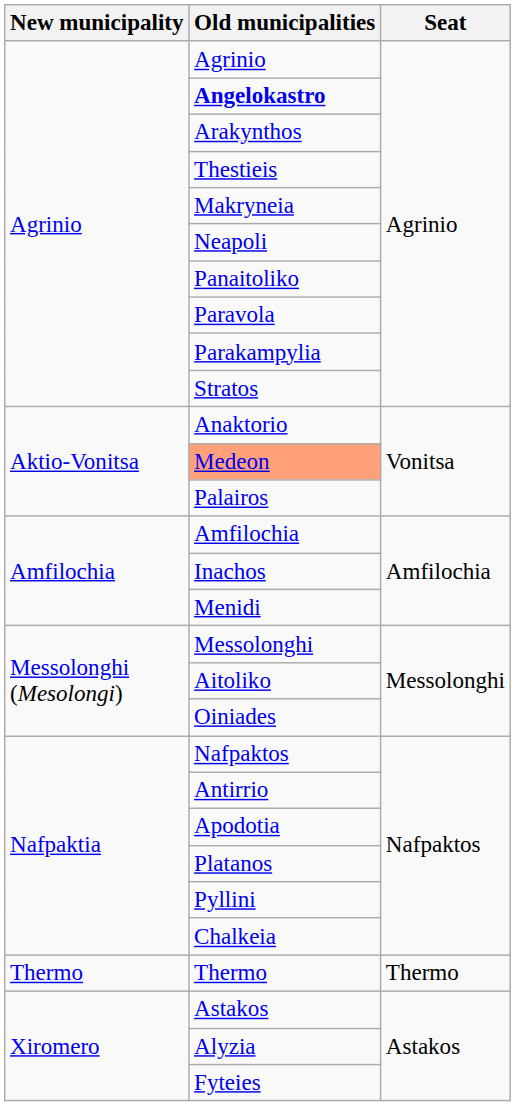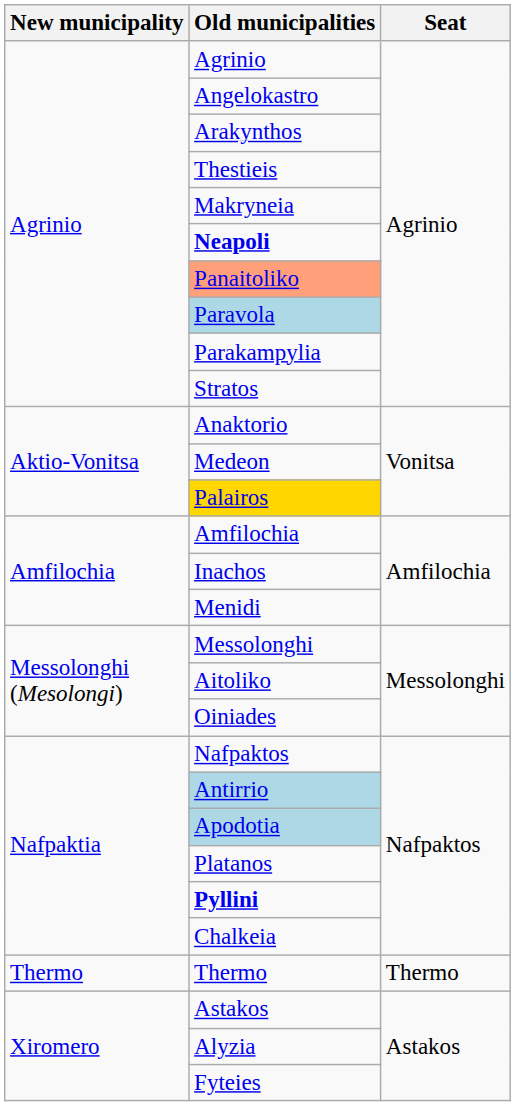Angelokastro | Old municipalities: bold -> normal
Neapoli | Old municipalities: normal -> bold
Panaitoliko | Old municipalities: no background -> lightsalmon background
Paravola | Old municipalities: no background -> lightblue background
Medeon | Old municipalities: lightsalmon background -> no background
Palairos | Old municipalities: no background -> gold background
Antirrio | Old municipalities: no background -> lightblue background
Apodotia | Old municipalities: no background -> lightblue background
Pyllini | Old municipalities: normal -> bold
